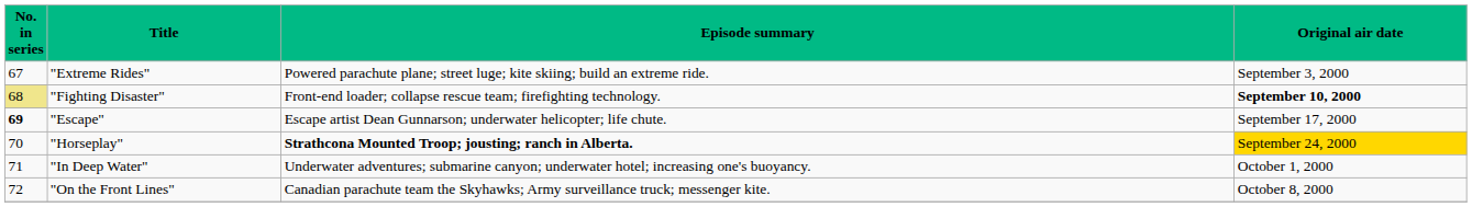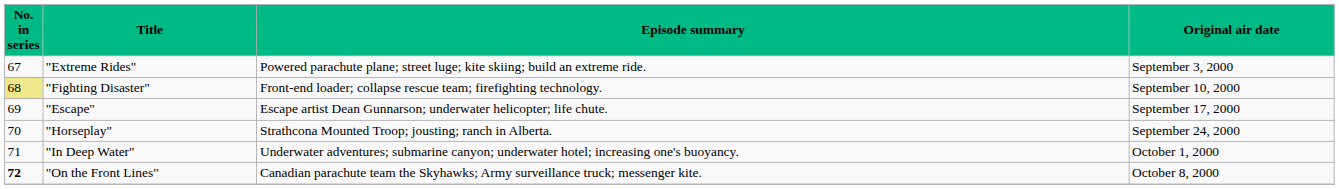"Fighting Disaster" | Original air date: bold -> normal
"Escape" | No. in series: bold -> normal
"Horseplay" | Episode summary: bold -> normal
"Horseplay" | Original air date: gold background -> no background
"On the Front Lines" | No. in series: normal -> bold
